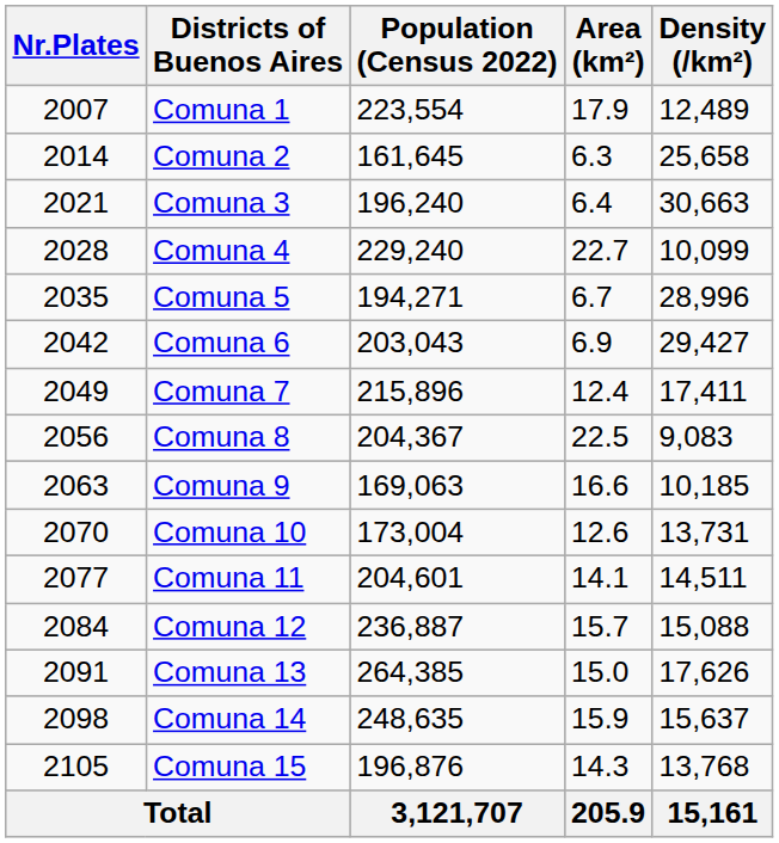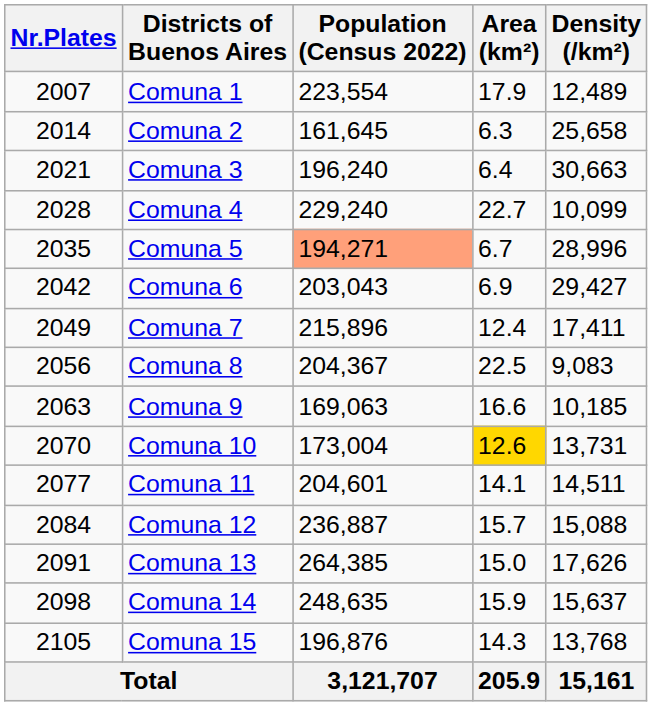Comuna 5 | Population (Census 2022): no background -> lightsalmon background
Comuna 10 | Area (km²): no background -> gold background
